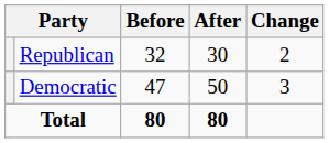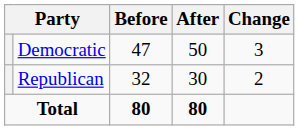rows swapped: Democratic <-> Republican
